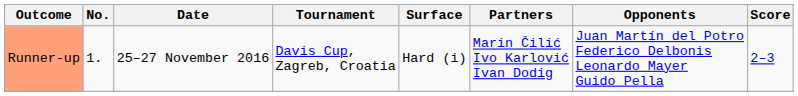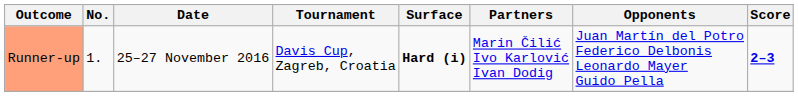Runner-up | Surface: normal -> bold
Runner-up | Score: normal -> bold
